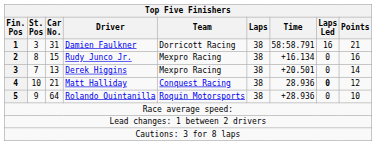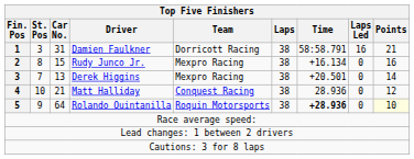Matt Halliday | Laps Led: bold -> normal
Rolando Quintanilla | Time: normal -> bold
Rolando Quintanilla | Points: no background -> lightyellow background
